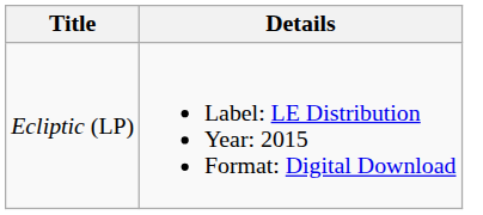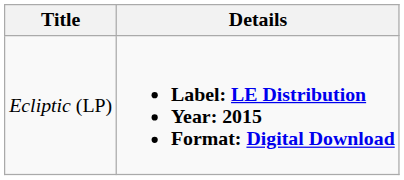Ecliptic (LP) | Details: normal -> bold
